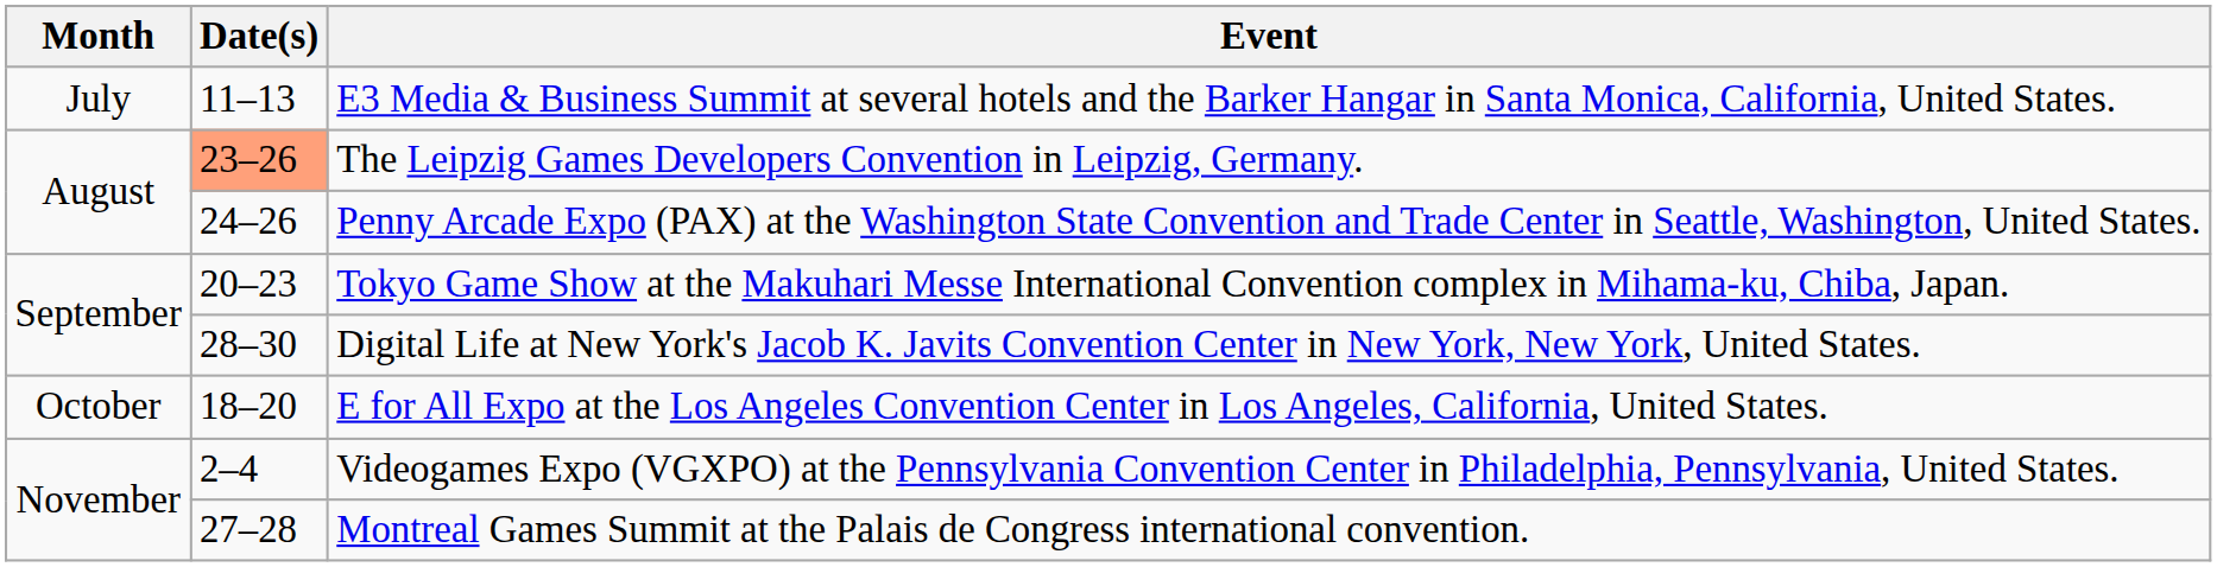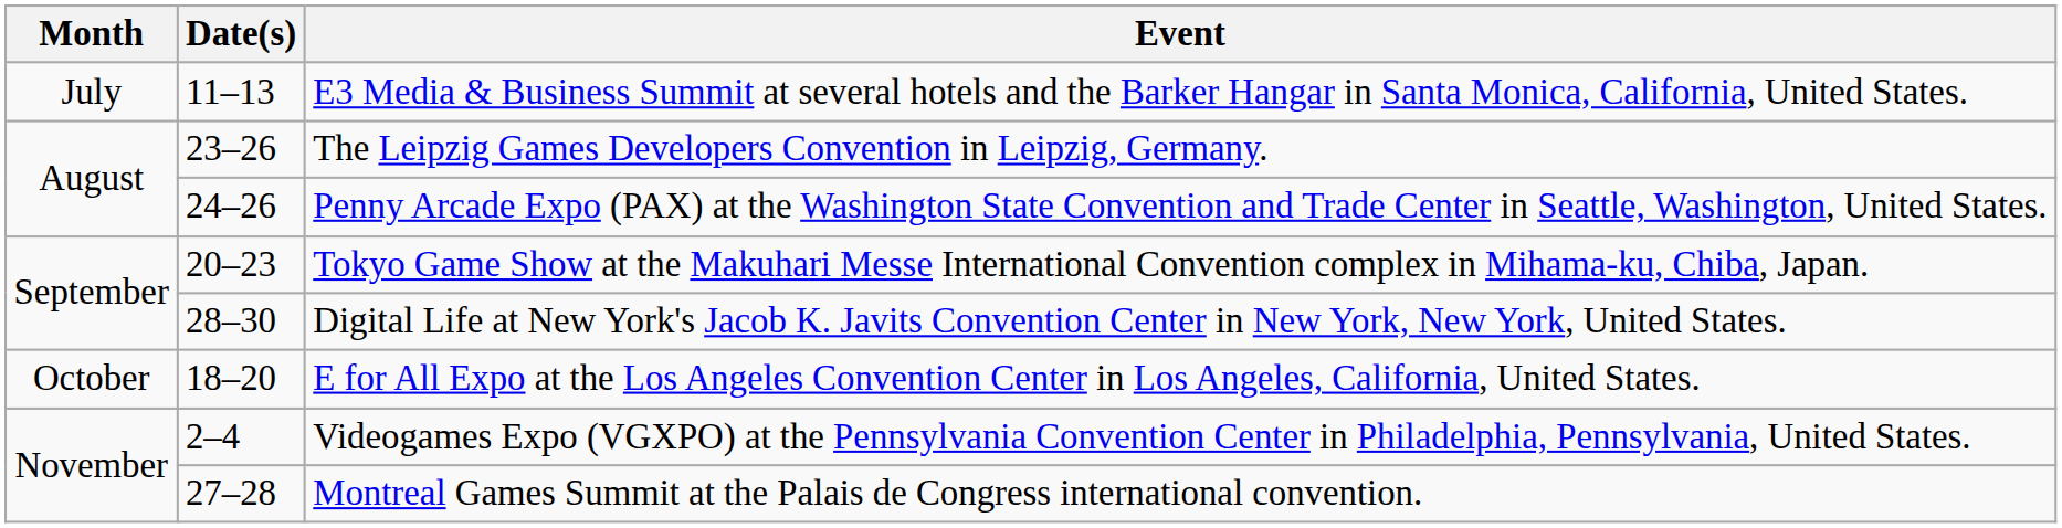The Leipzig Games Developers Convention in Leipzig, Germany. | Date(s): lightsalmon background -> no background
